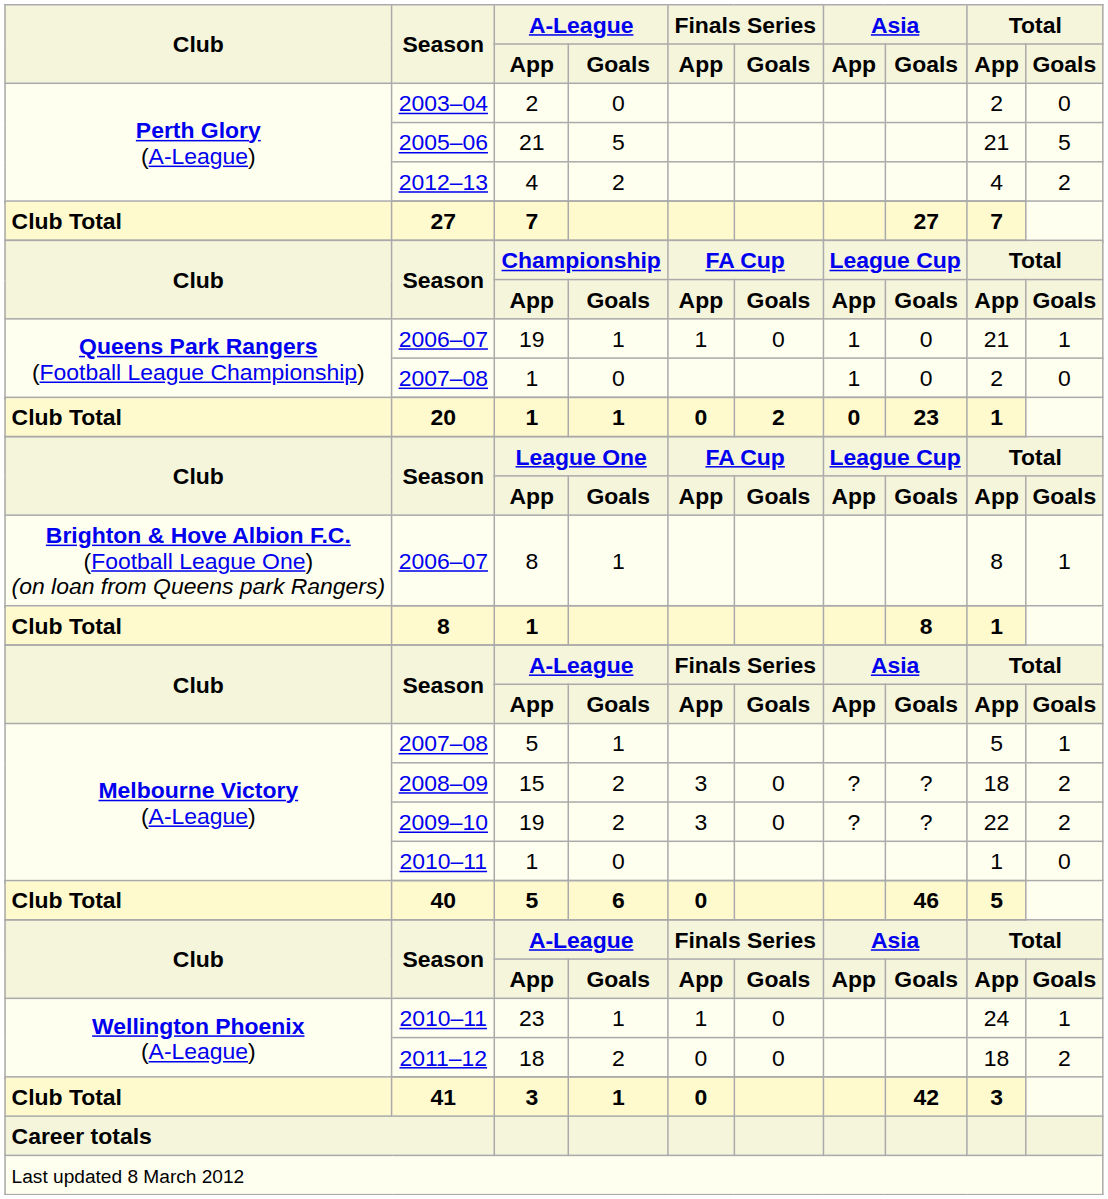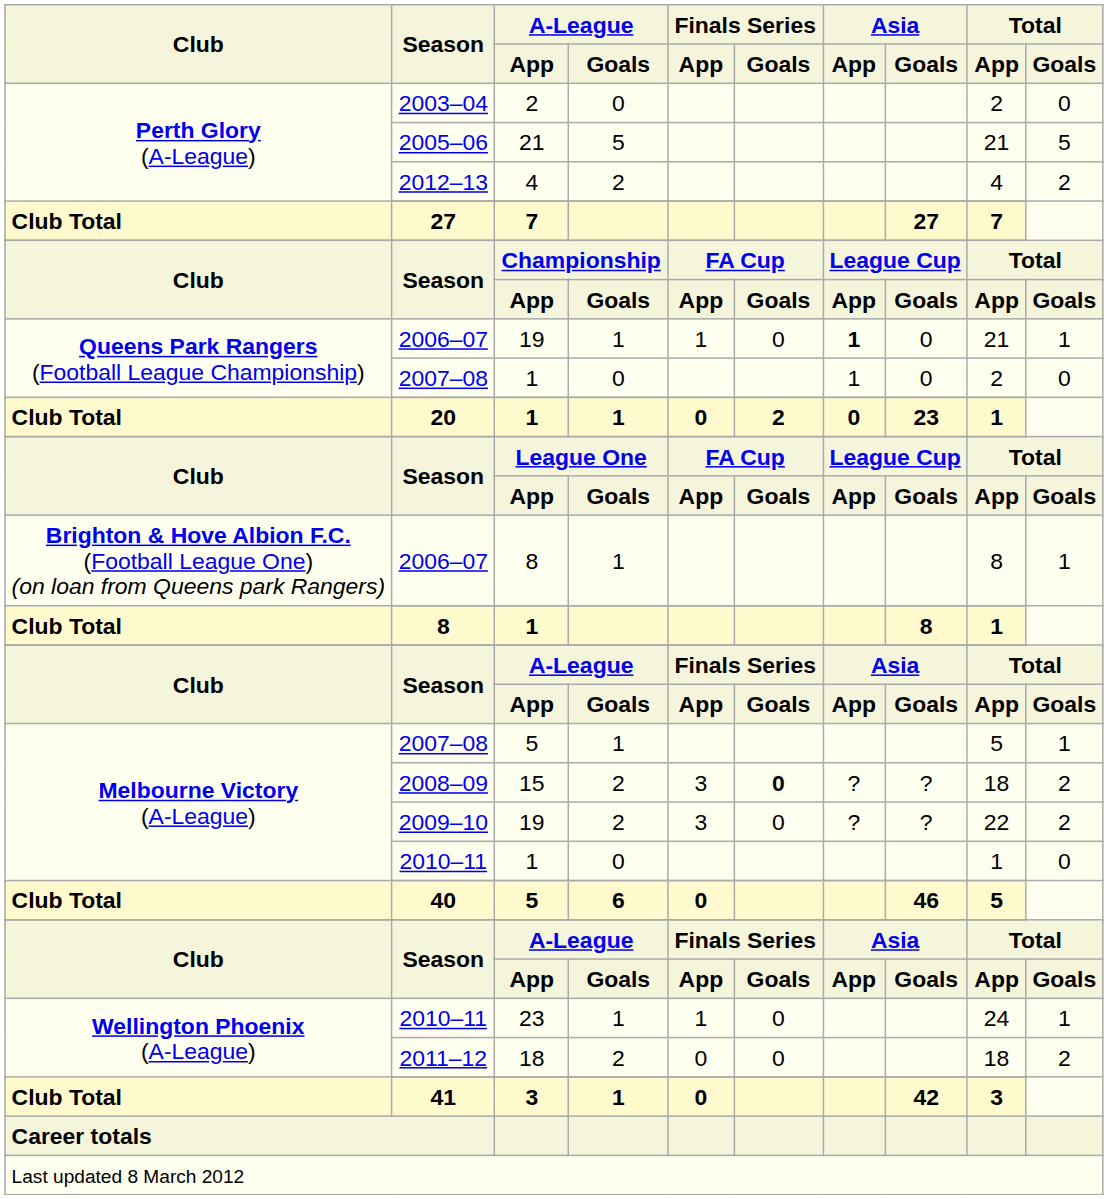2006–07 / 19 | Asia / App: normal -> bold
15 | Finals Series / Goals: normal -> bold
